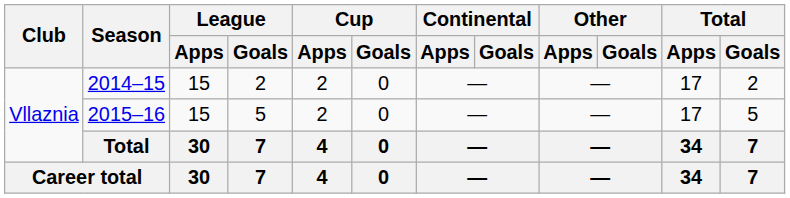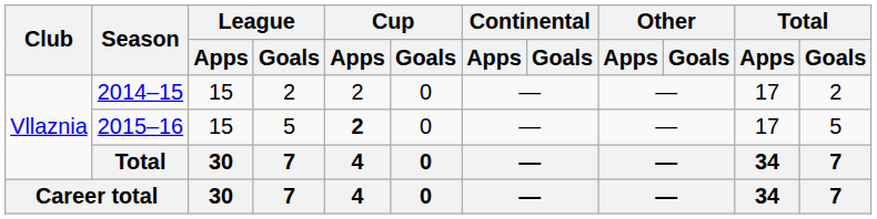2015–16 | Cup / Apps: normal -> bold
